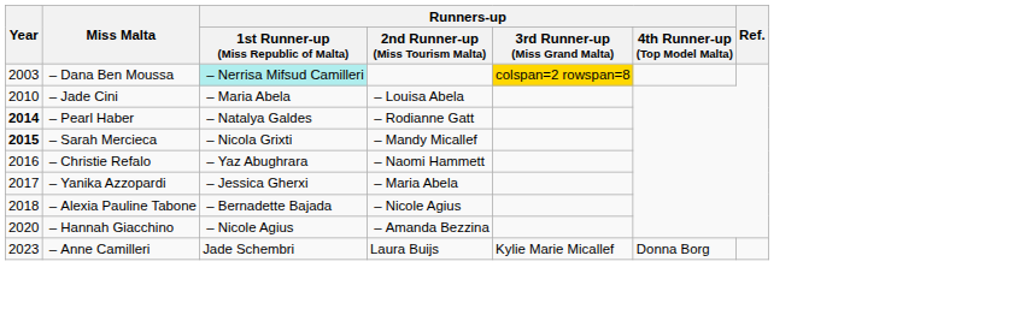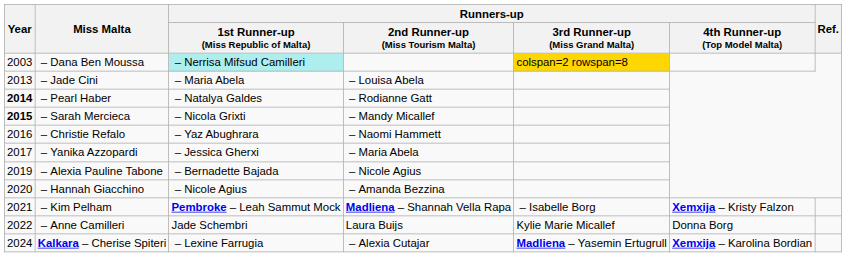– Jade Cini | Year: 2010 -> 2013
– Alexia Pauline Tabone | Year: 2018 -> 2019
+ row: 2021 | – Kim Pelham | Pembroke – Leah Sammut Mock | Madliena – Shannah Vella Rapa | – Isabelle Borg | Xemxija – Kristy Falzon
– Anne Camilleri | Year: 2023 -> 2022
+ row: 2024 | Kalkara – Cherise Spiteri | – Lexine Farrugia | – Alexia Cutajar | Madliena – Yasemin Ertugrull | Xemxija – Karolina Bordian
